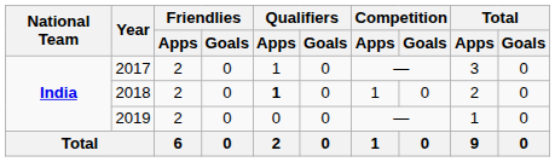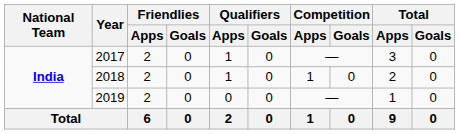2018 | Qualifiers / Apps: bold -> normal
